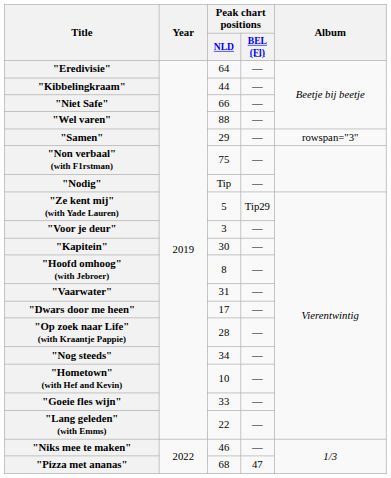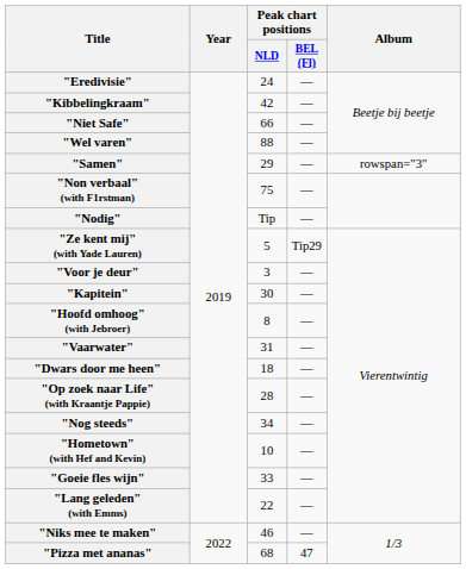"Eredivisie" | Peak chart positions / NLD: 64 -> 24
"Kibbelingkraam" | Peak chart positions / NLD: 44 -> 42
"Dwars door me heen" | Peak chart positions / NLD: 17 -> 18
